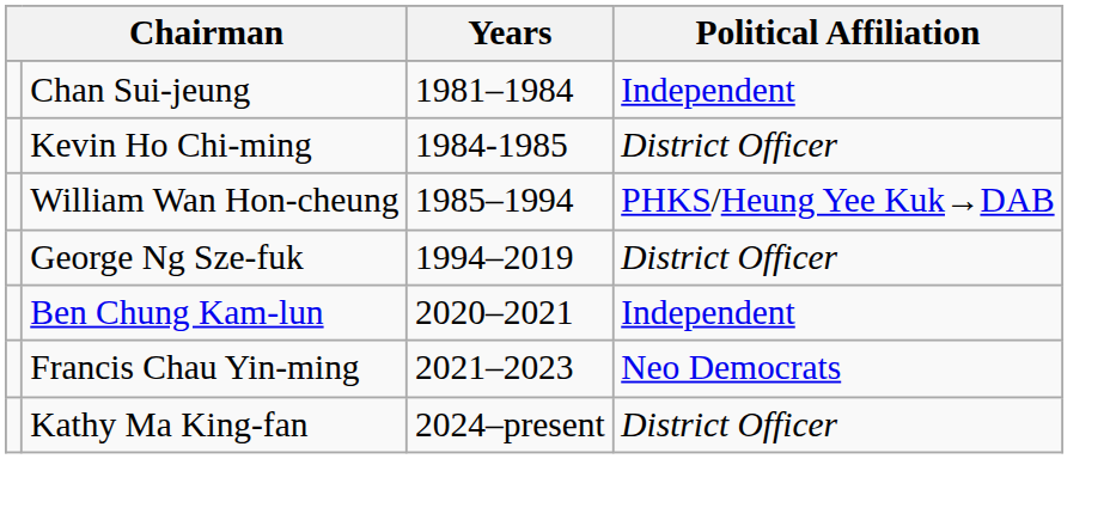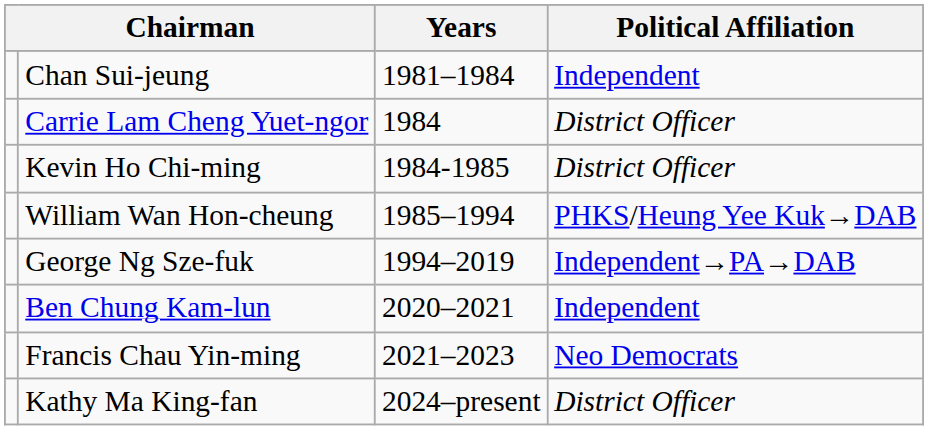+ row: Carrie Lam Cheng Yuet-ngor | 1984 | District Officer
George Ng Sze-fuk | Political Affiliation: District Officer -> Independent→PA→DAB
